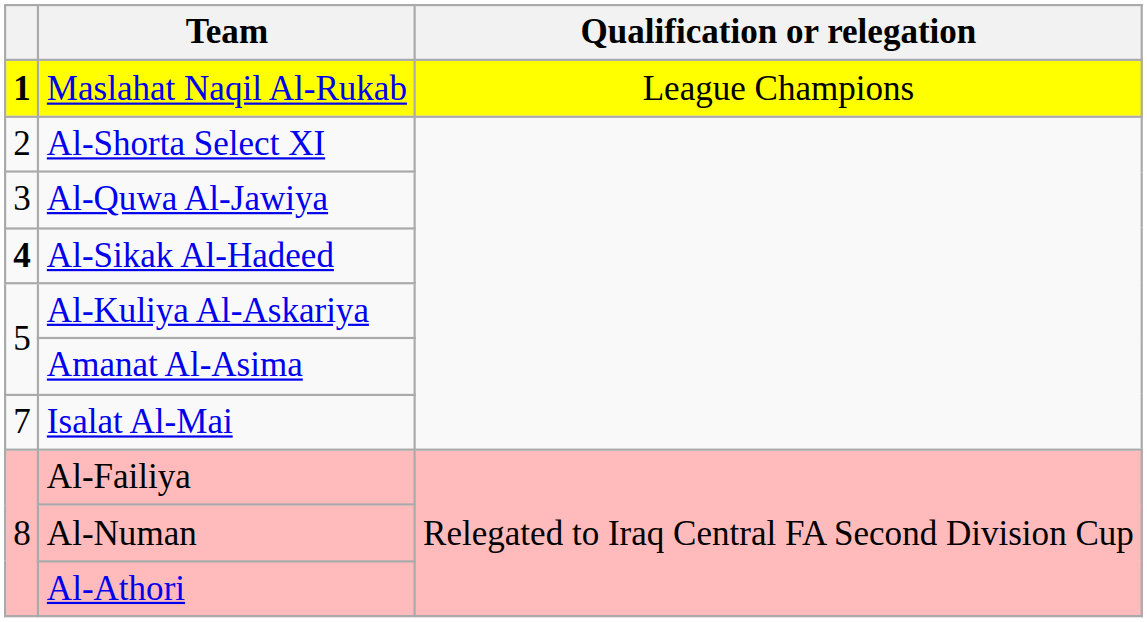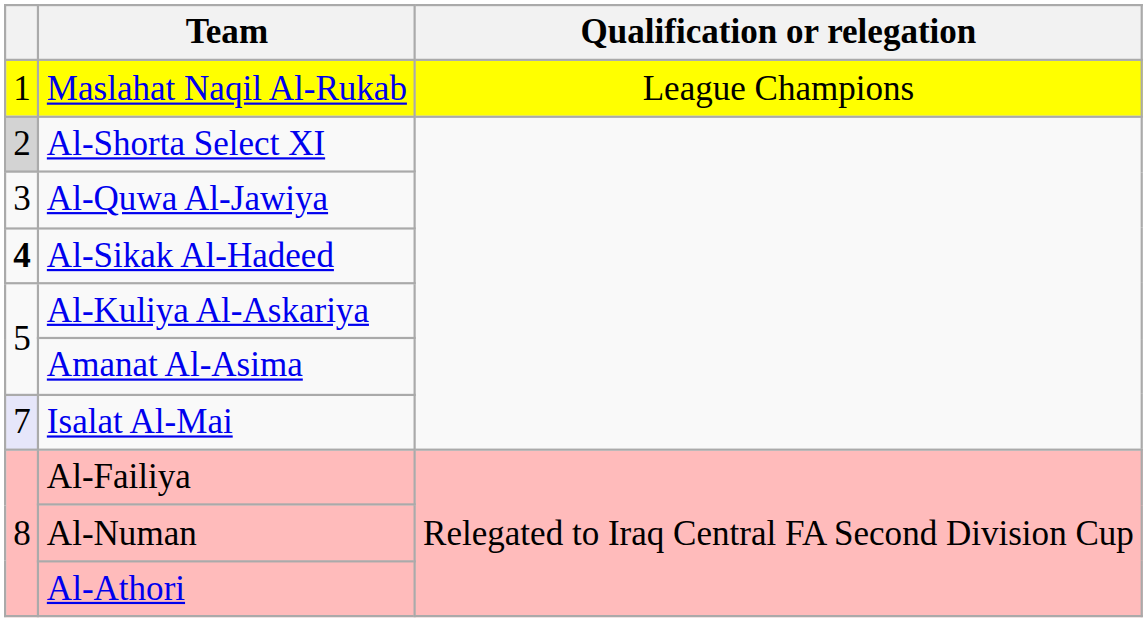Maslahat Naqil Al-Rukab | column 1: bold -> normal
Al-Shorta Select XI | column 1: no background -> lightgrey background
Isalat Al-Mai | column 1: no background -> lavender background
